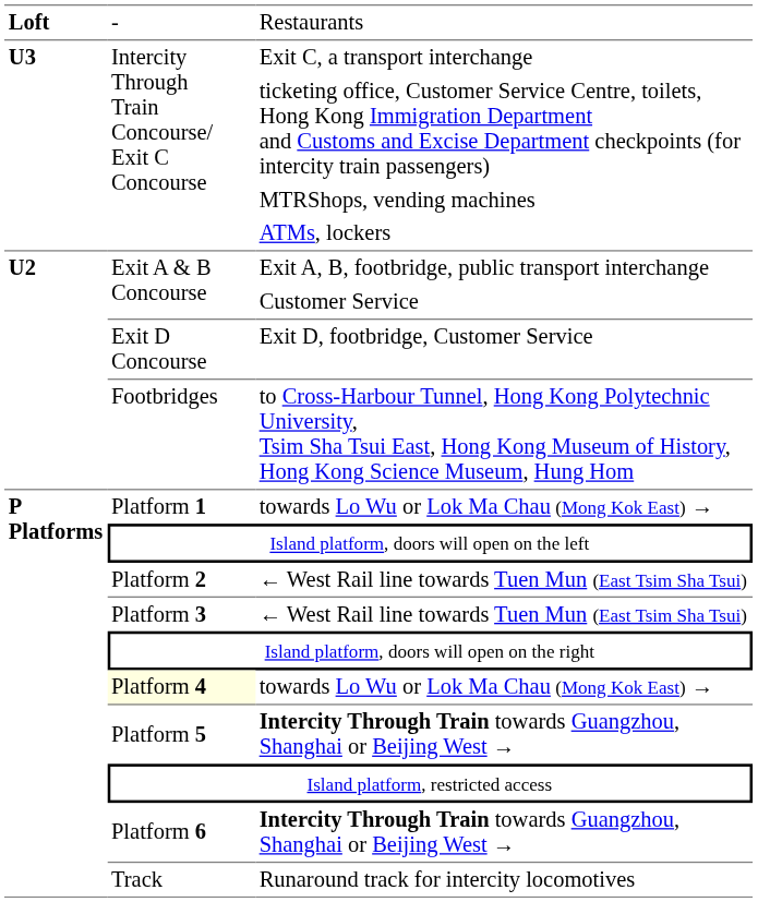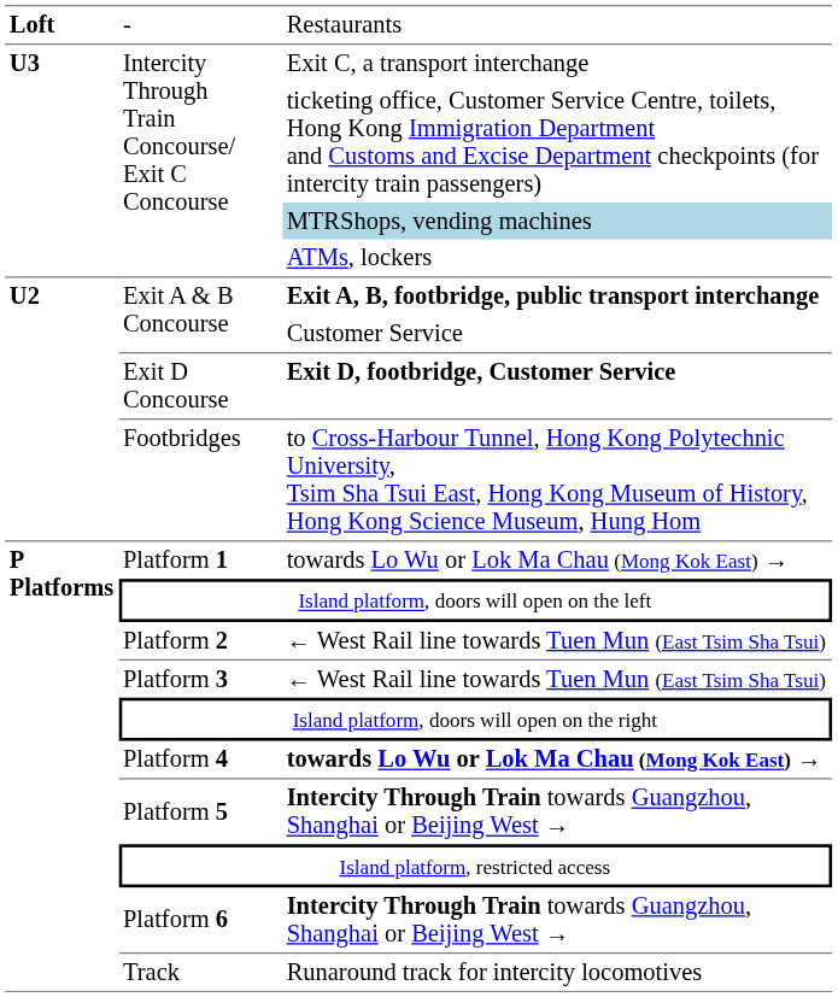MTRShops, vending machines | column 3: no background -> lightblue background
Exit A, B, footbridge, public transport interchange | column 3: normal -> bold
Exit D, footbridge, Customer Service | column 3: normal -> bold
Platform 4 / towards Lo Wu or Lok Ma Chau (Mong Kok East) → | column 2: lightyellow background -> no background
Platform 4 / towards Lo Wu or Lok Ma Chau (Mong Kok East) → | column 3: normal -> bold
